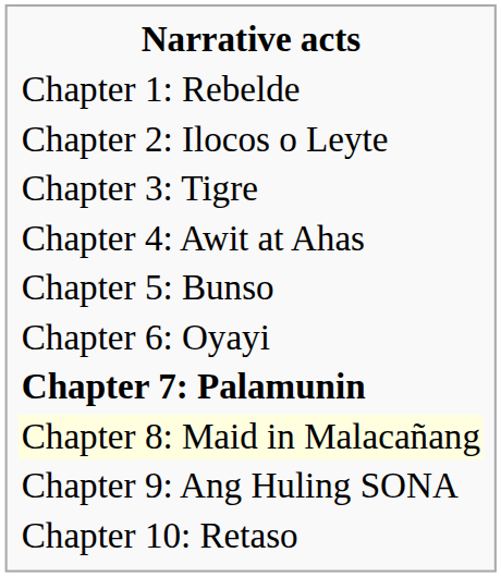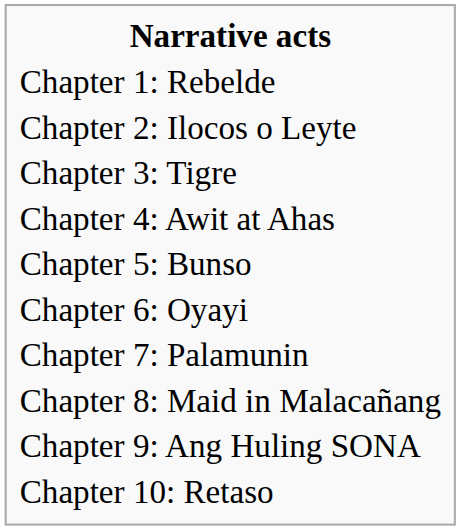row 8 | column 1: bold -> normal
row 9 | column 1: lightyellow background -> no background
